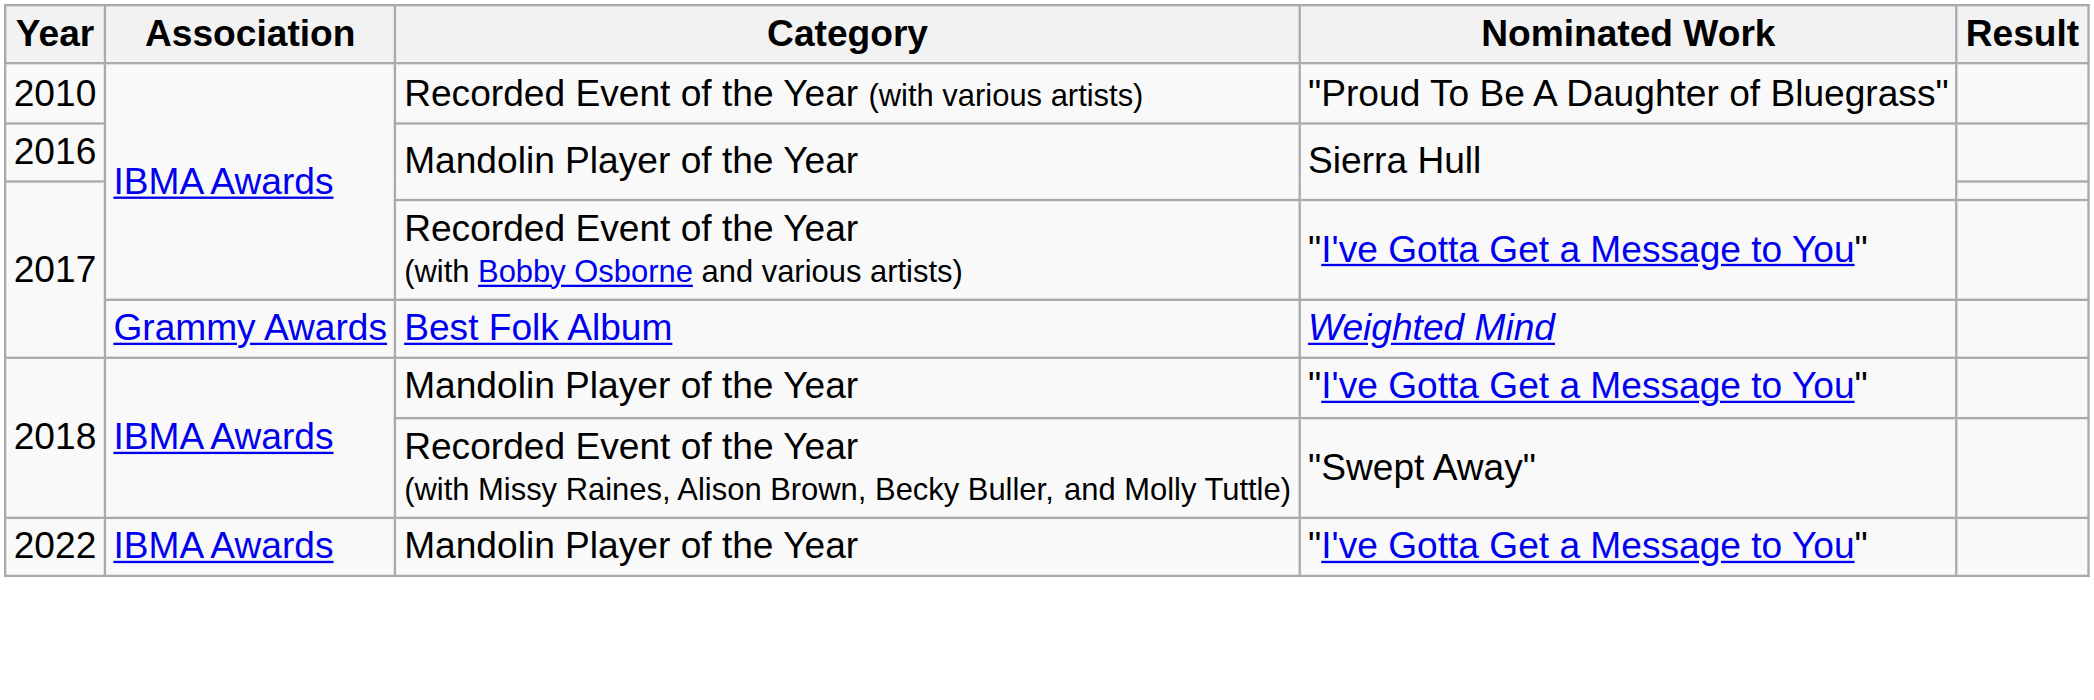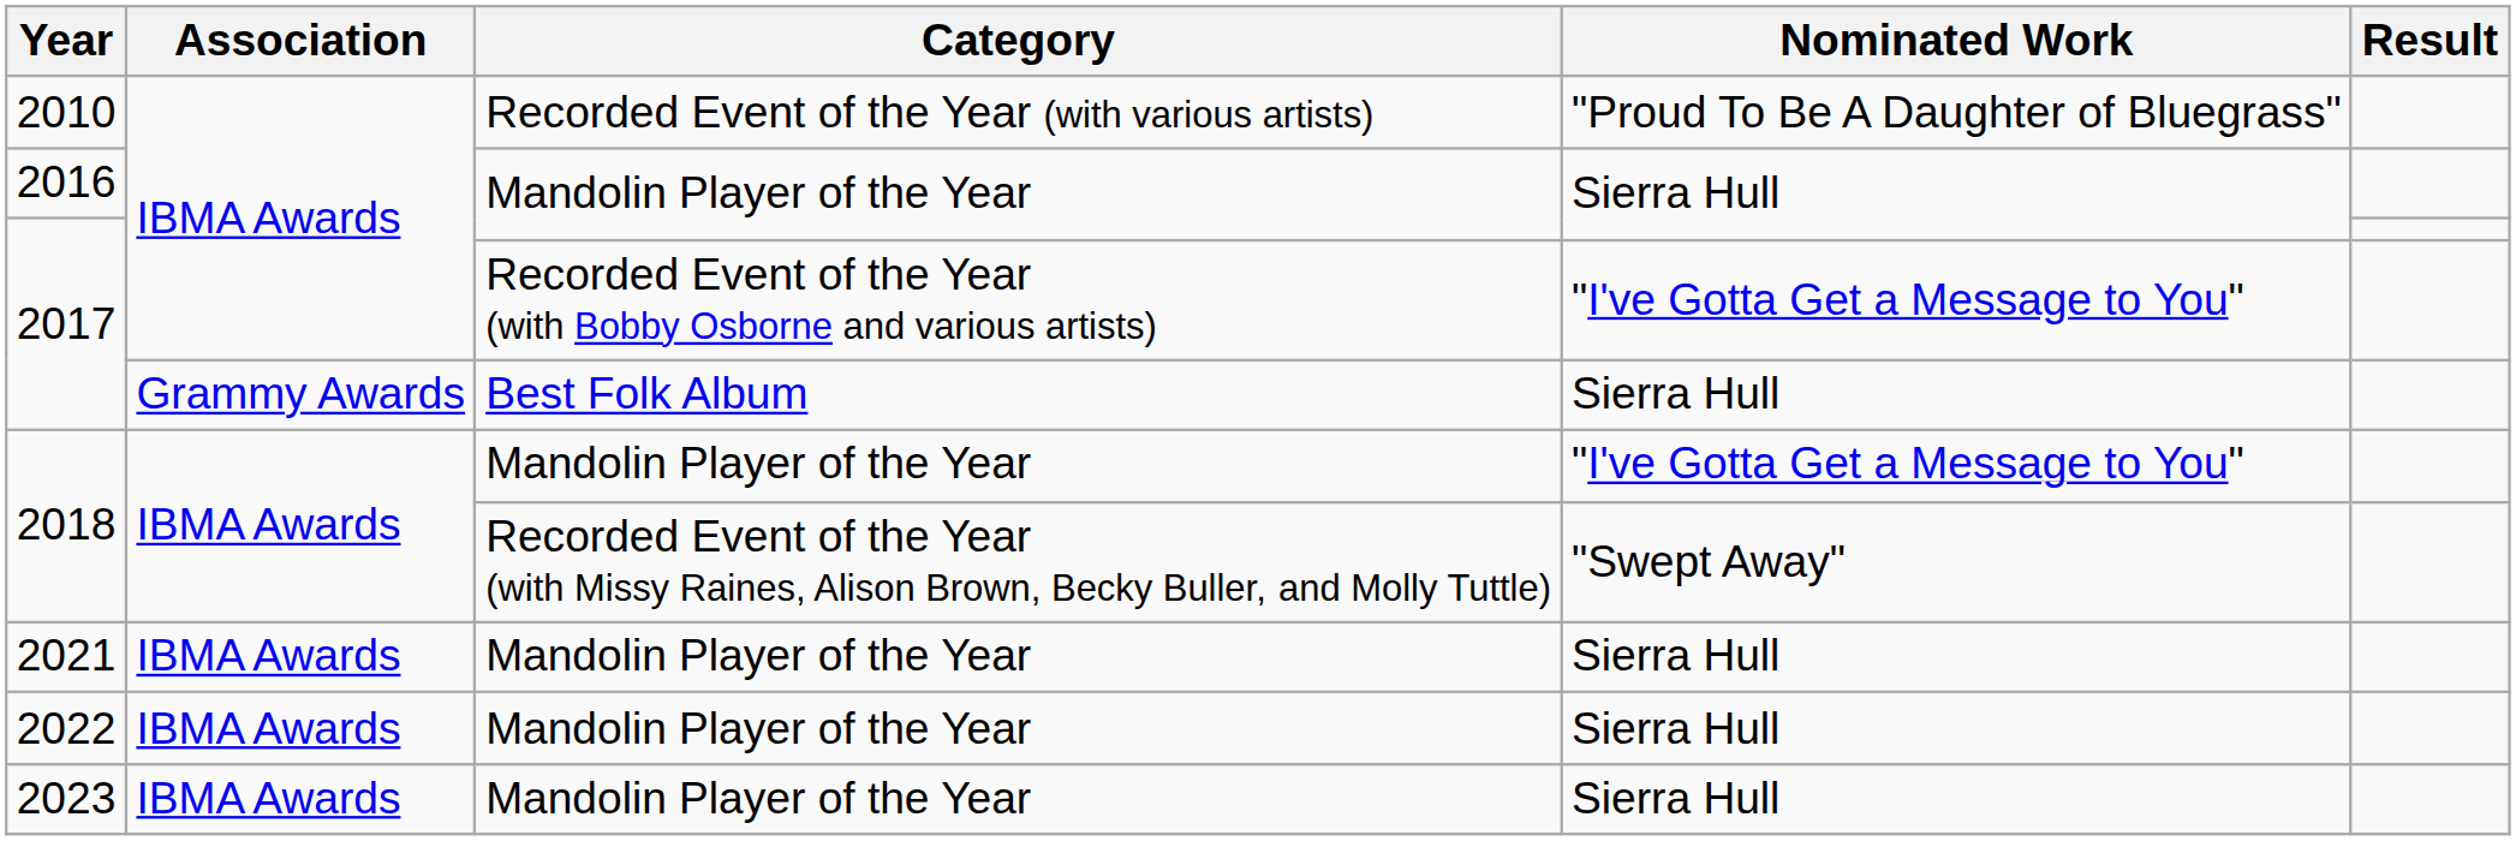2017 / Best Folk Album | Nominated Work: Weighted Mind -> Sierra Hull
+ row: 2021 | IBMA Awards | Mandolin Player of the Year | Sierra Hull
2022 | Nominated Work: "I've Gotta Get a Message to You" -> Sierra Hull
+ row: 2023 | IBMA Awards | Mandolin Player of the Year | Sierra Hull
